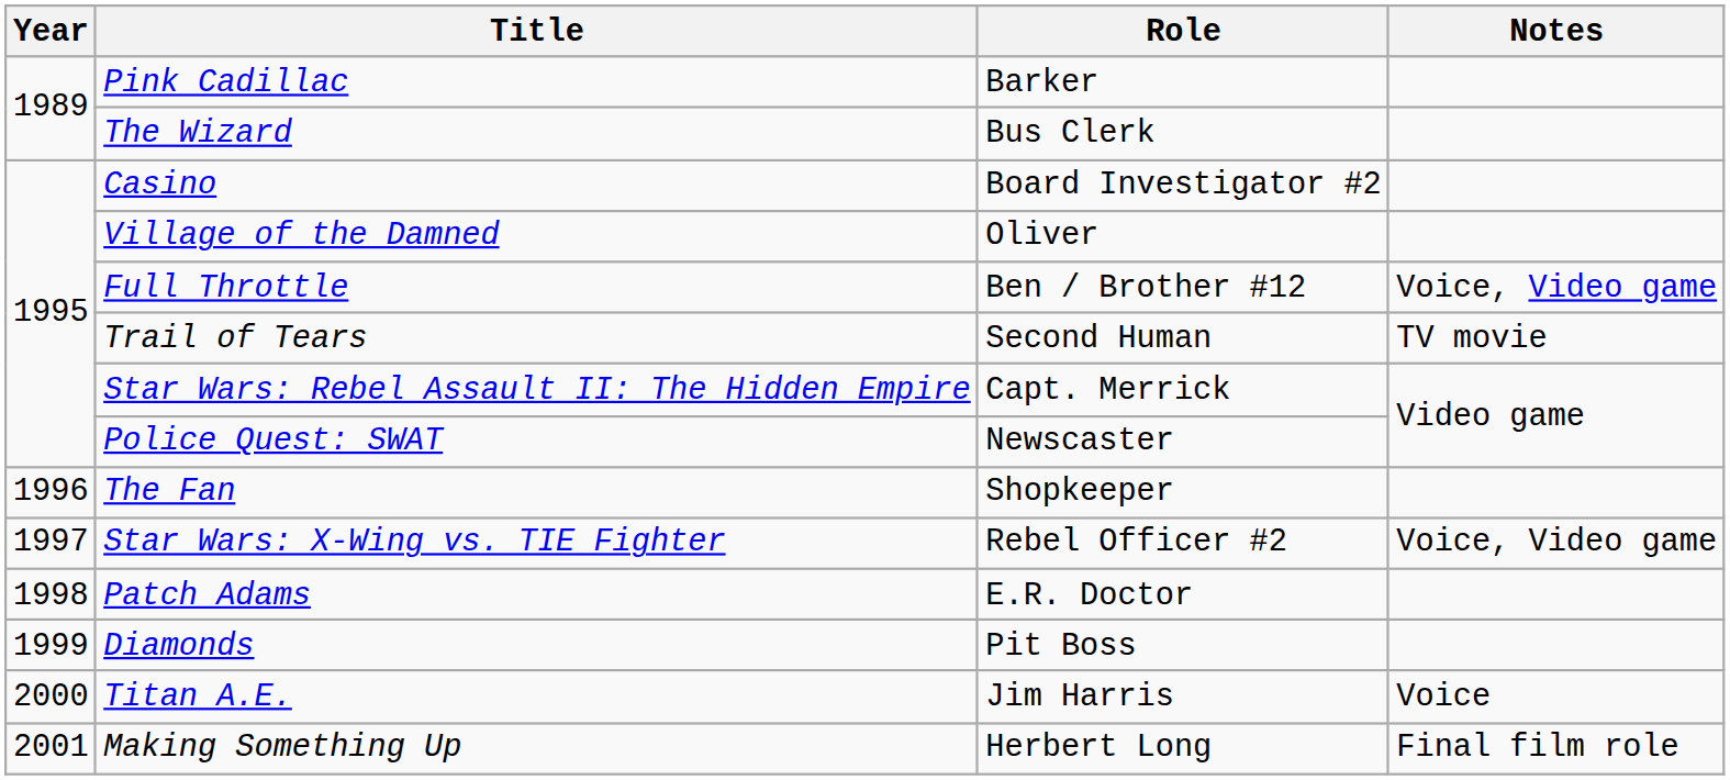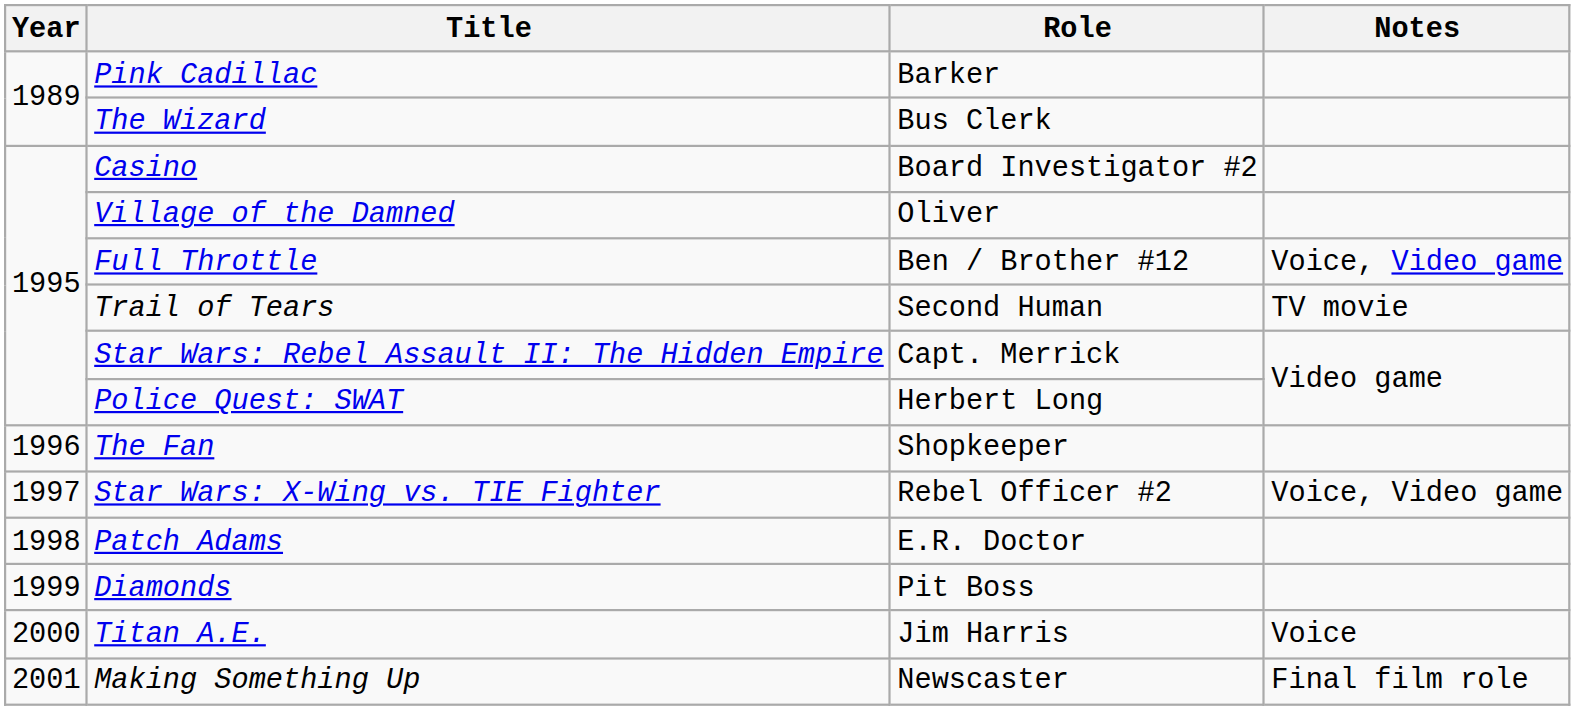Police Quest: SWAT | Role: Newscaster -> Herbert Long
Making Something Up | Role: Herbert Long -> Newscaster
